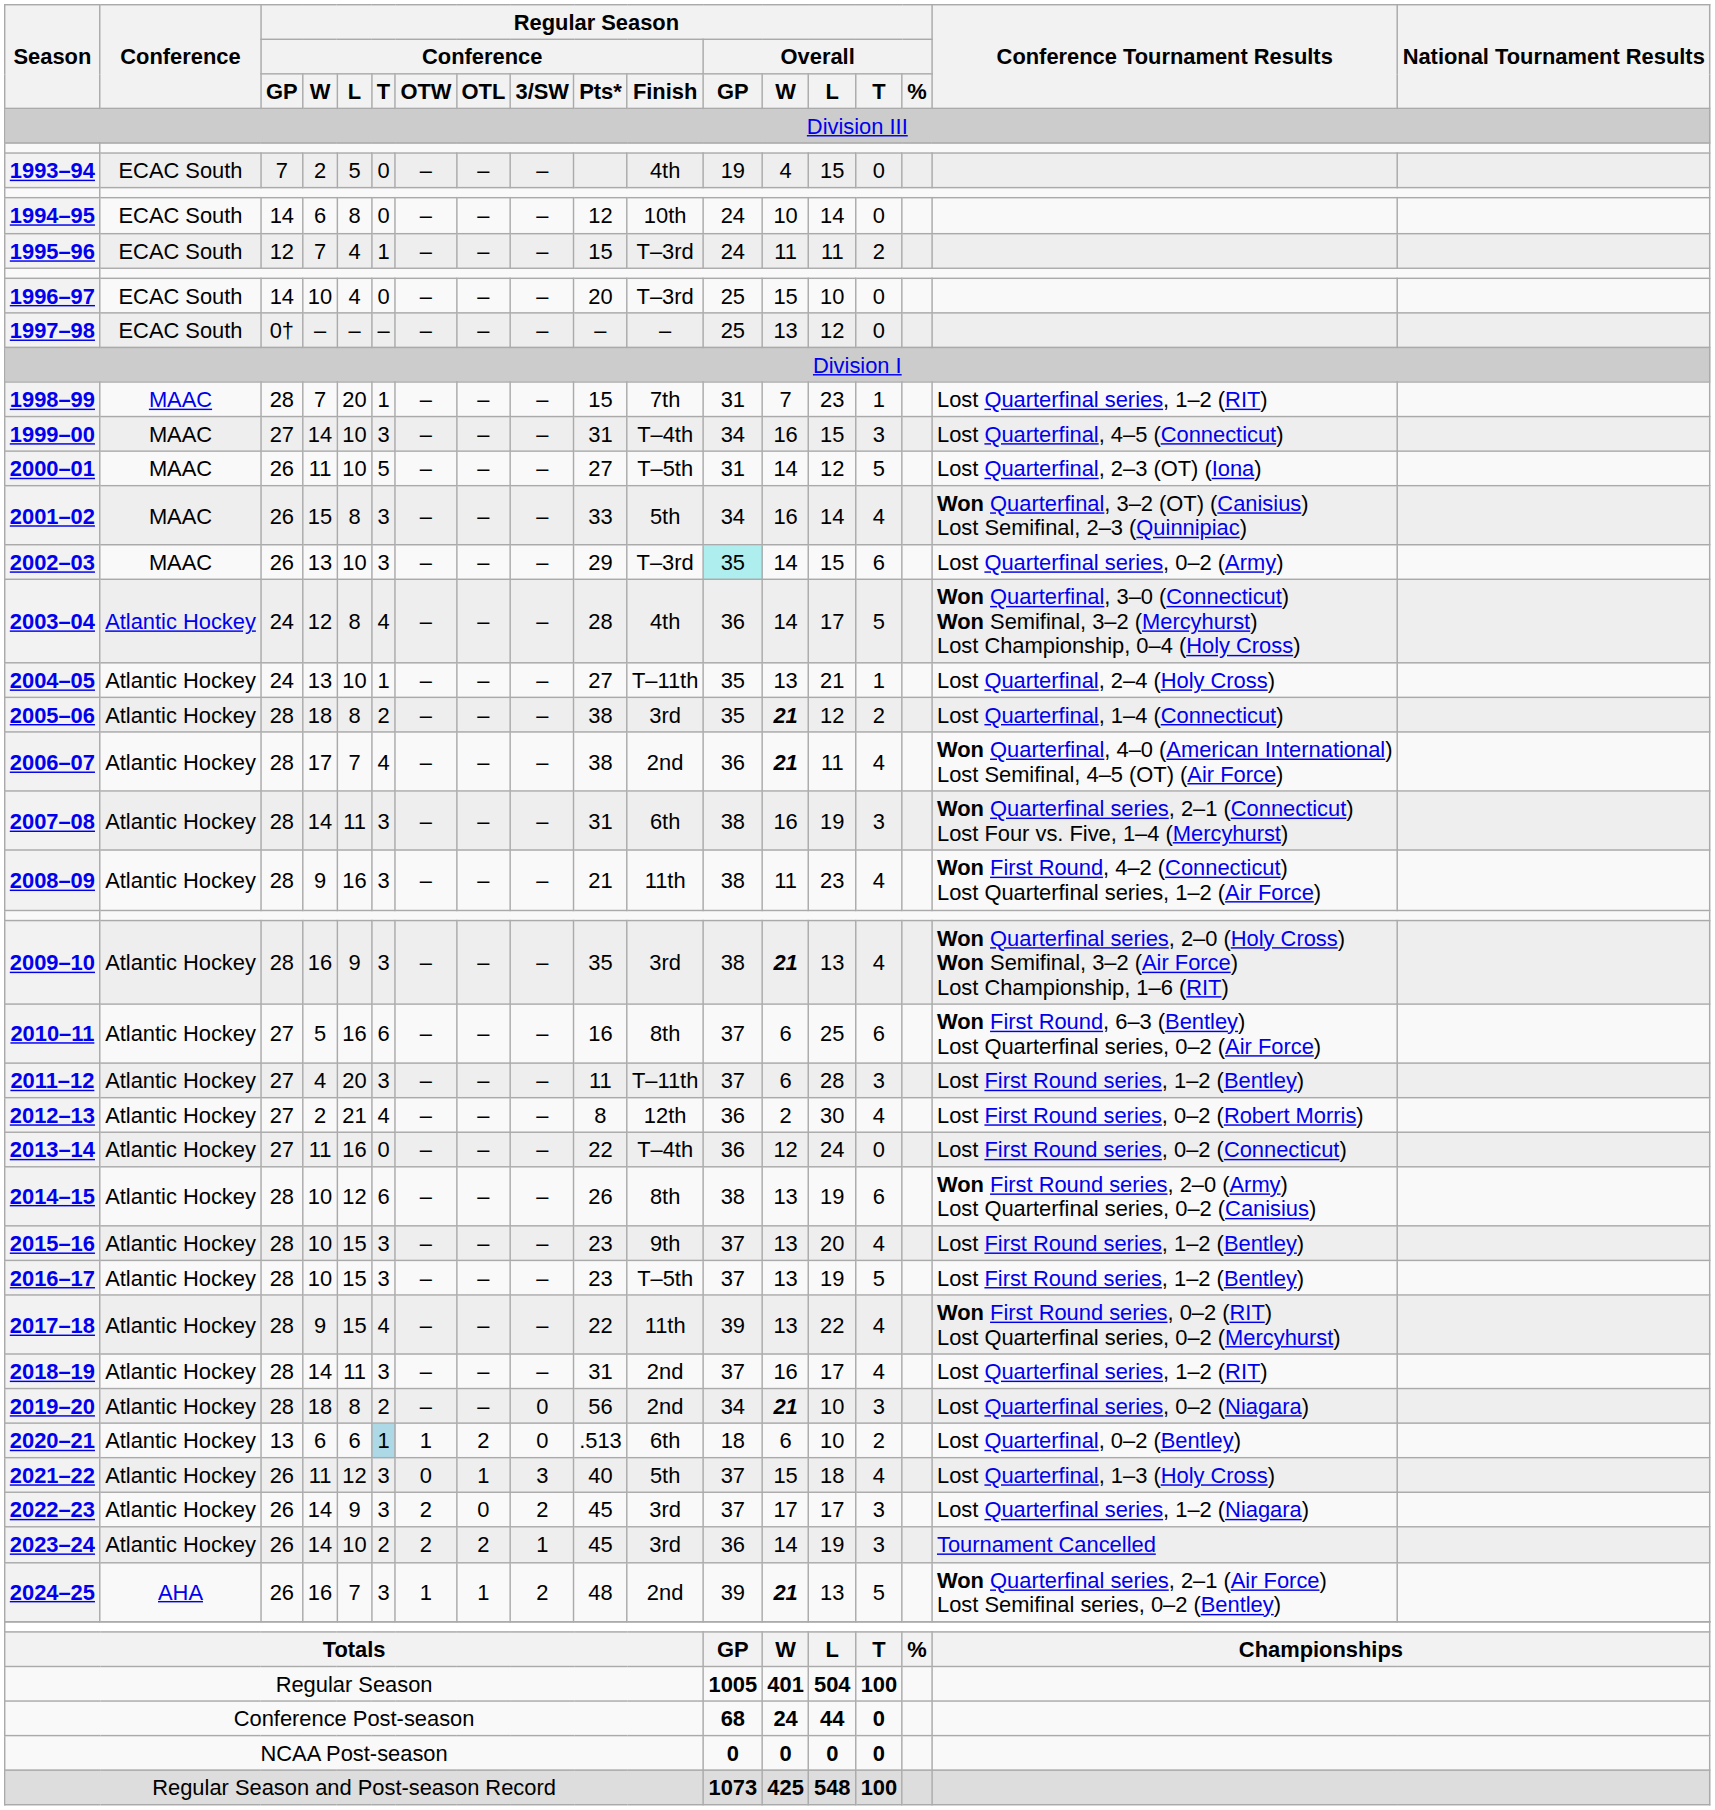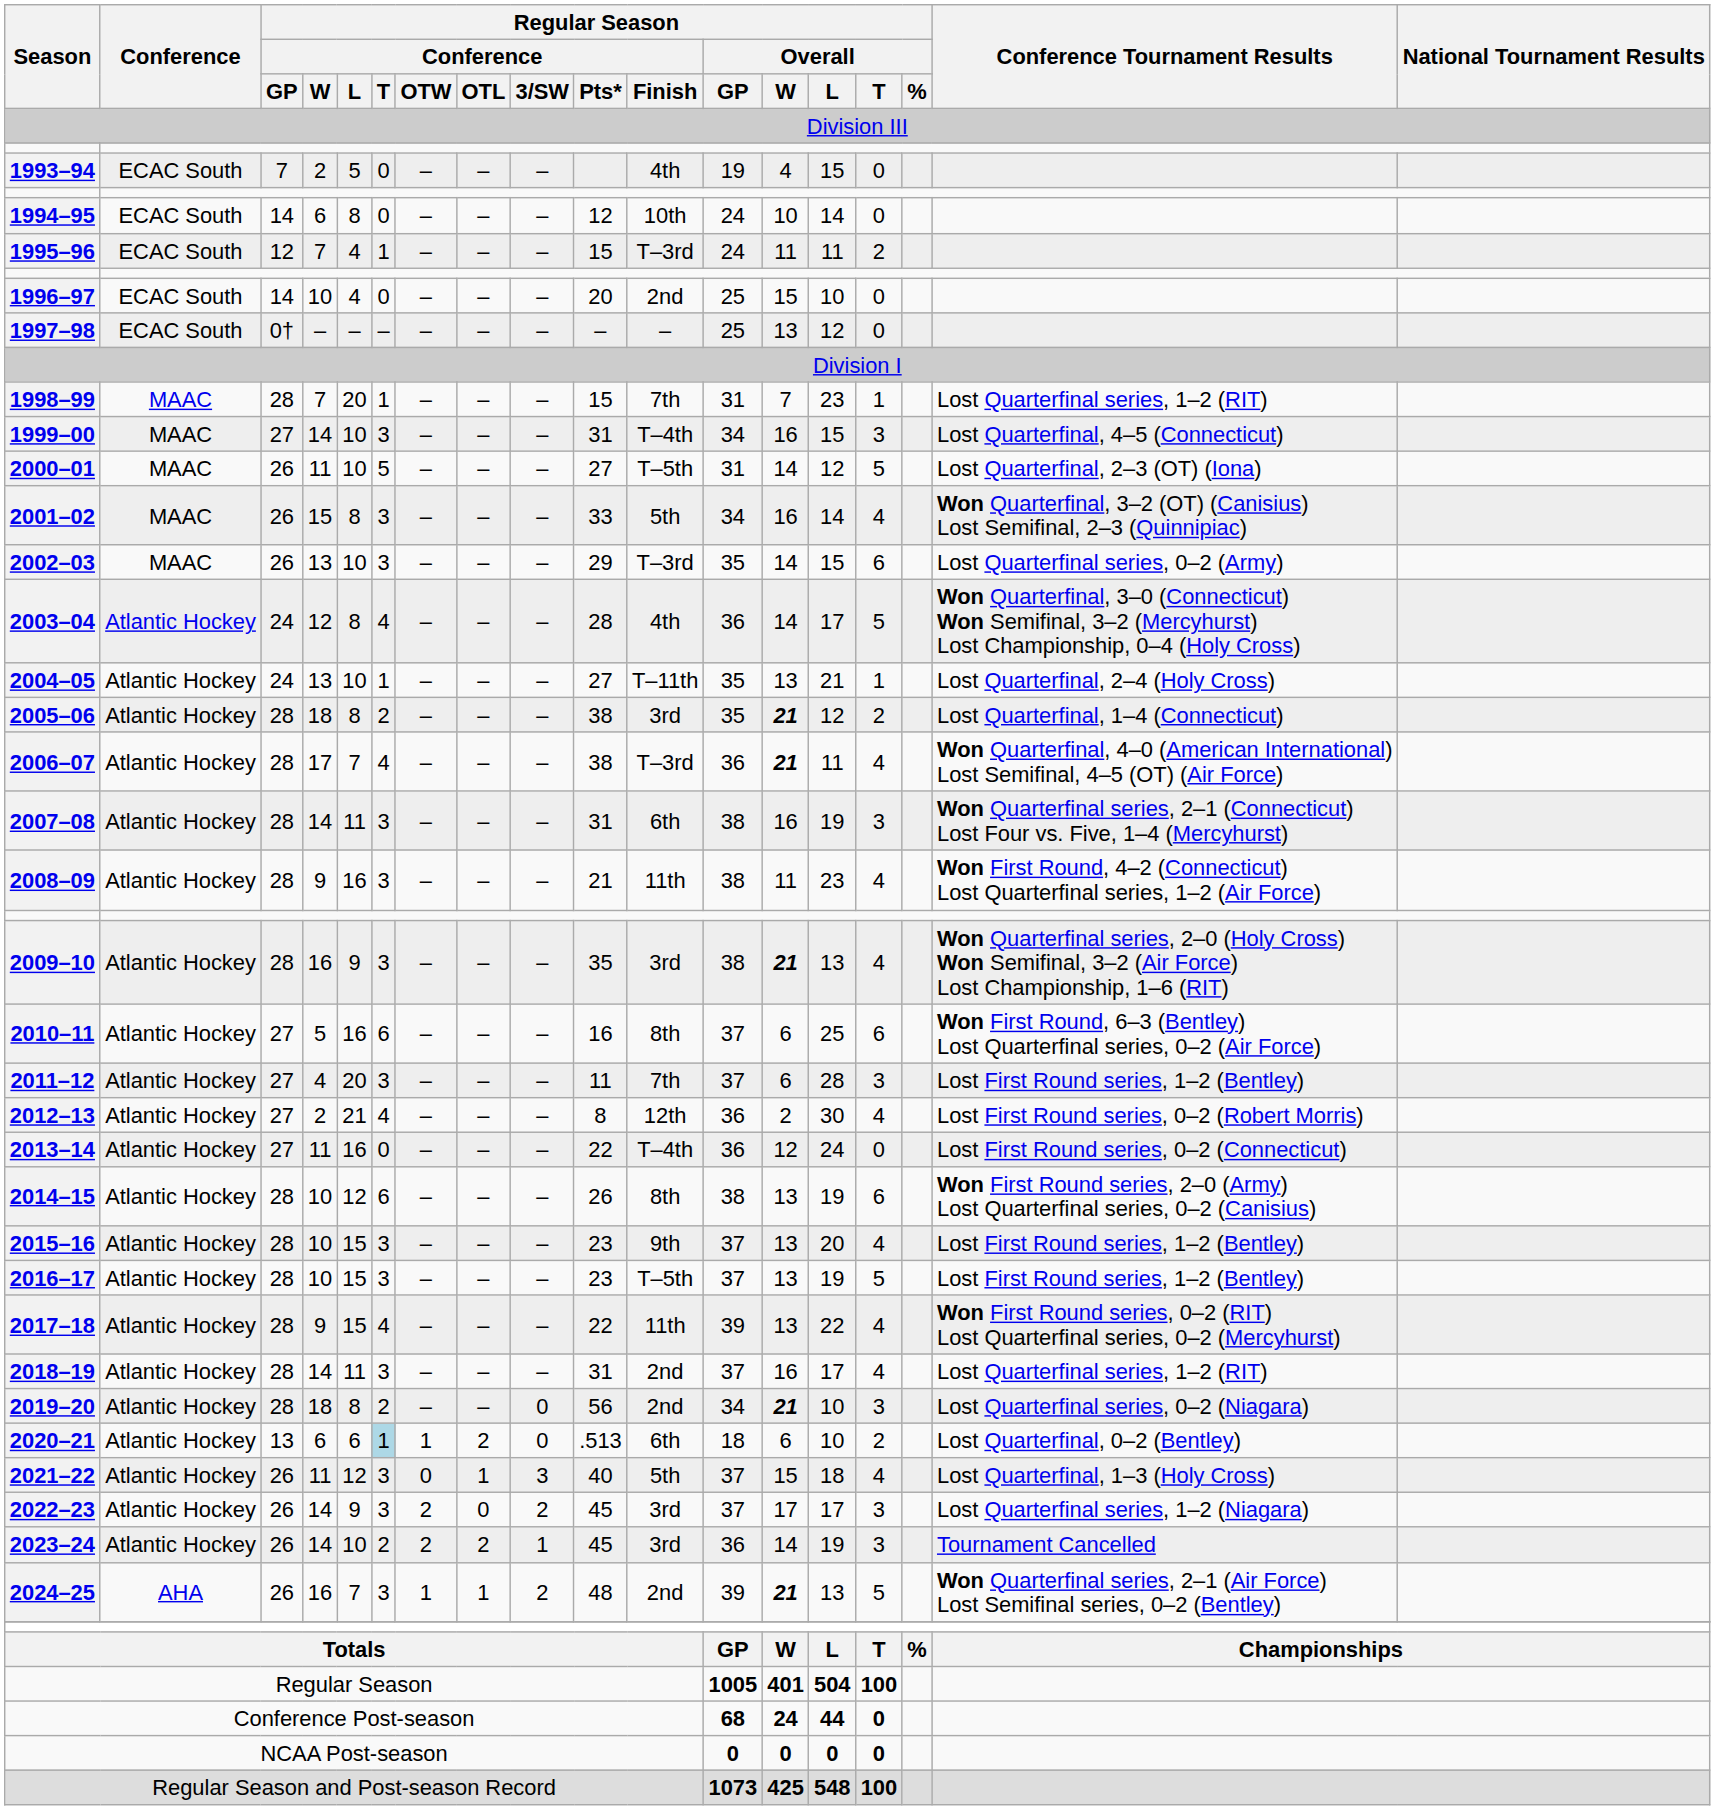1996–97 | Regular Season / Conference / Finish: T–3rd -> 2nd
2002–03 | Regular Season / Overall / GP: paleturquoise background -> no background
2006–07 | Regular Season / Conference / Finish: 2nd -> T–3rd
2011–12 | Regular Season / Conference / Finish: T–11th -> 7th
